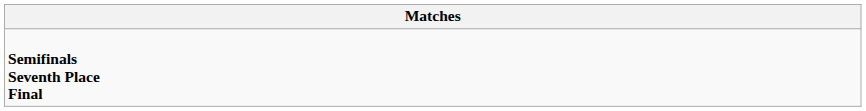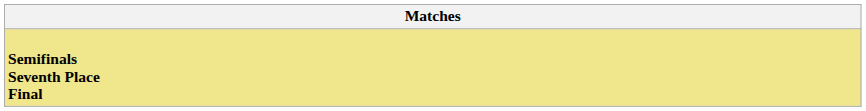row 2 | column 1: no background -> khaki background
